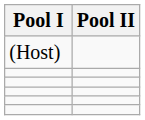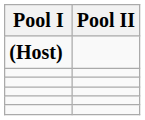row 2 | Pool I: normal -> bold
